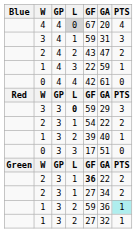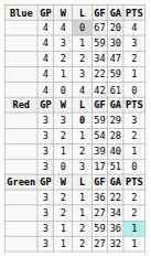columns swapped: GP <-> W
row 3 | GA: 31 -> 30
row 4 | GF: 43 -> 34
row 9 | GA: 22 -> 28
row 13 | GF: bold -> normal
